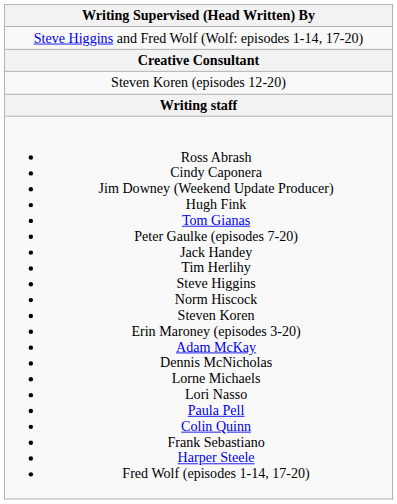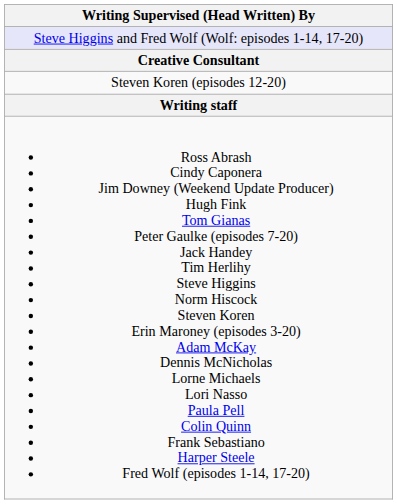row 2 | column 1: no background -> lavender background
